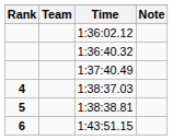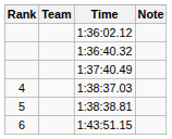1:38:37.03 | Rank: bold -> normal
1:38:38.81 | Rank: bold -> normal
1:43:51.15 | Rank: bold -> normal
